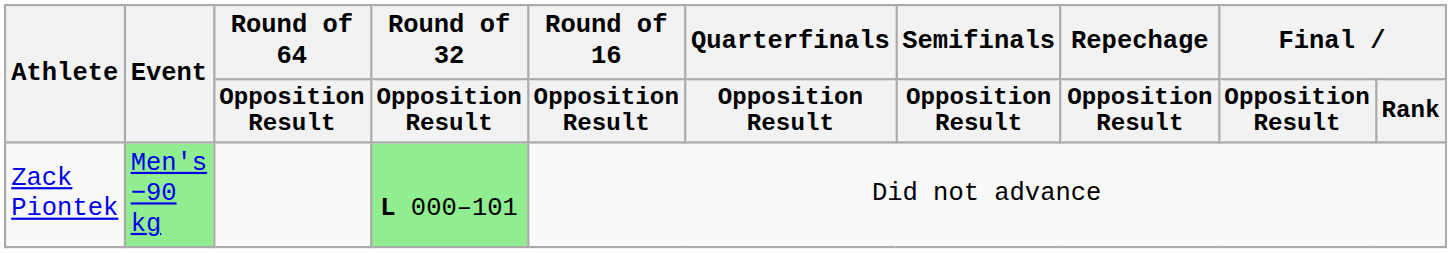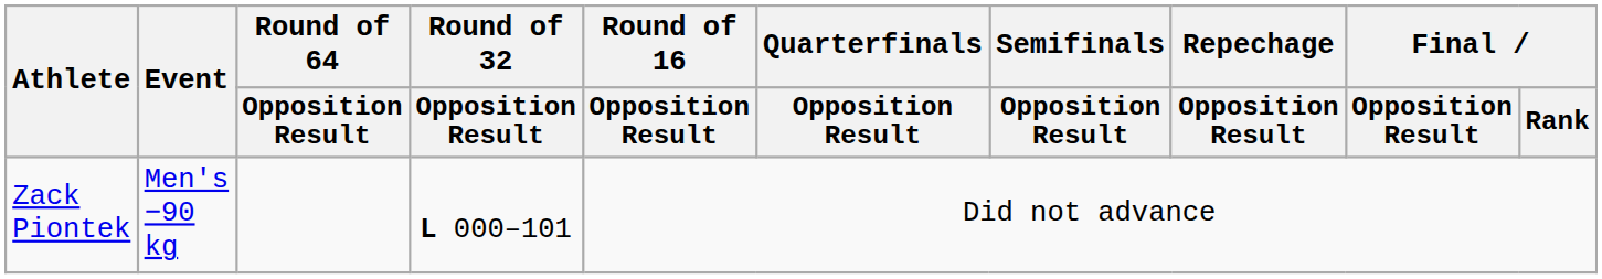Zack Piontek | Event: lightgreen background -> no background
Zack Piontek | Round of 32 / Opposition Result: lightgreen background -> no background
